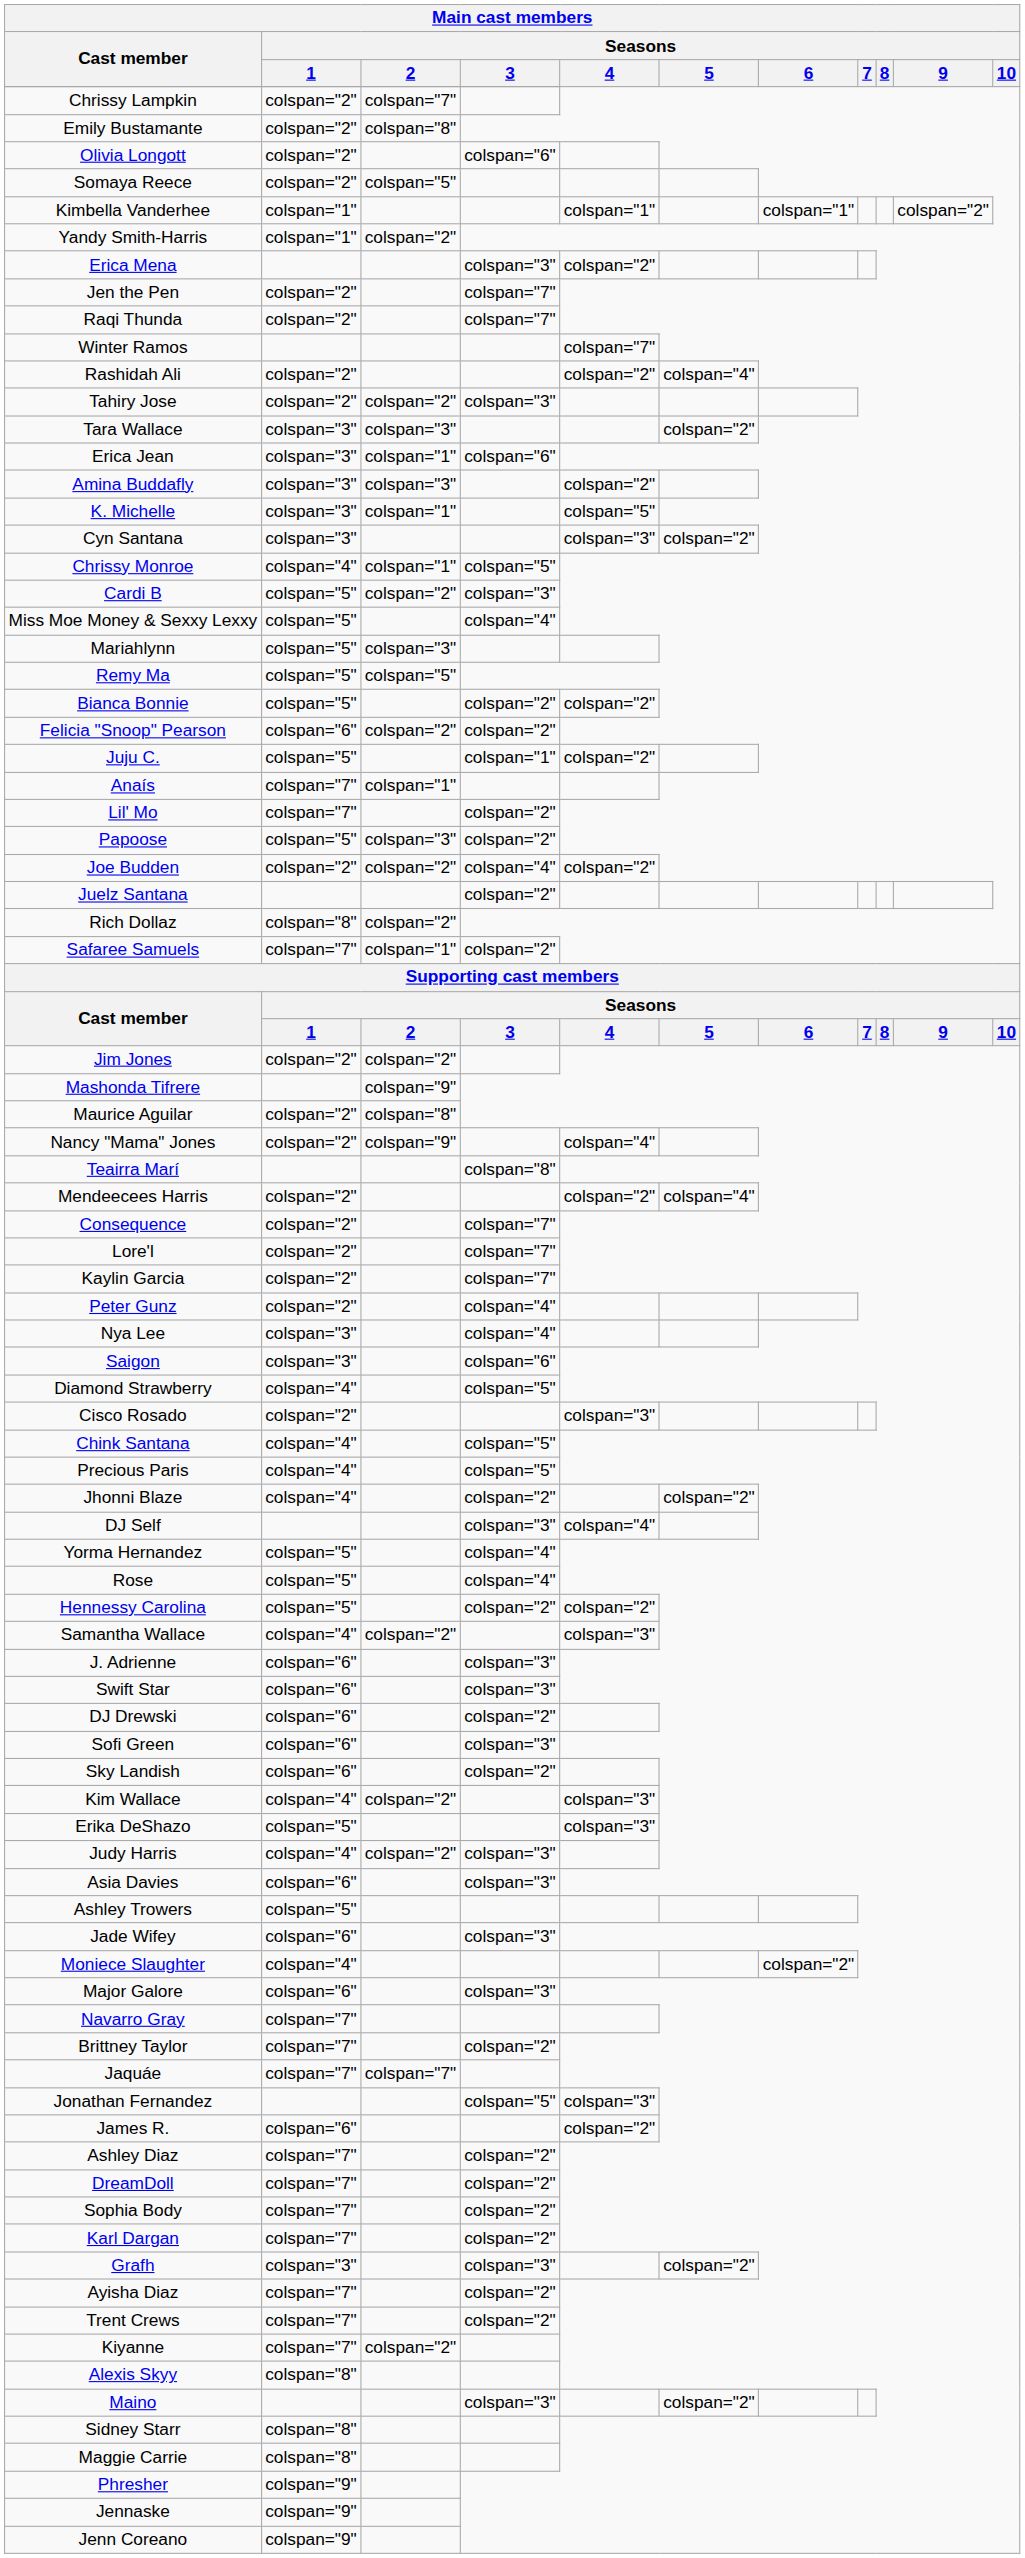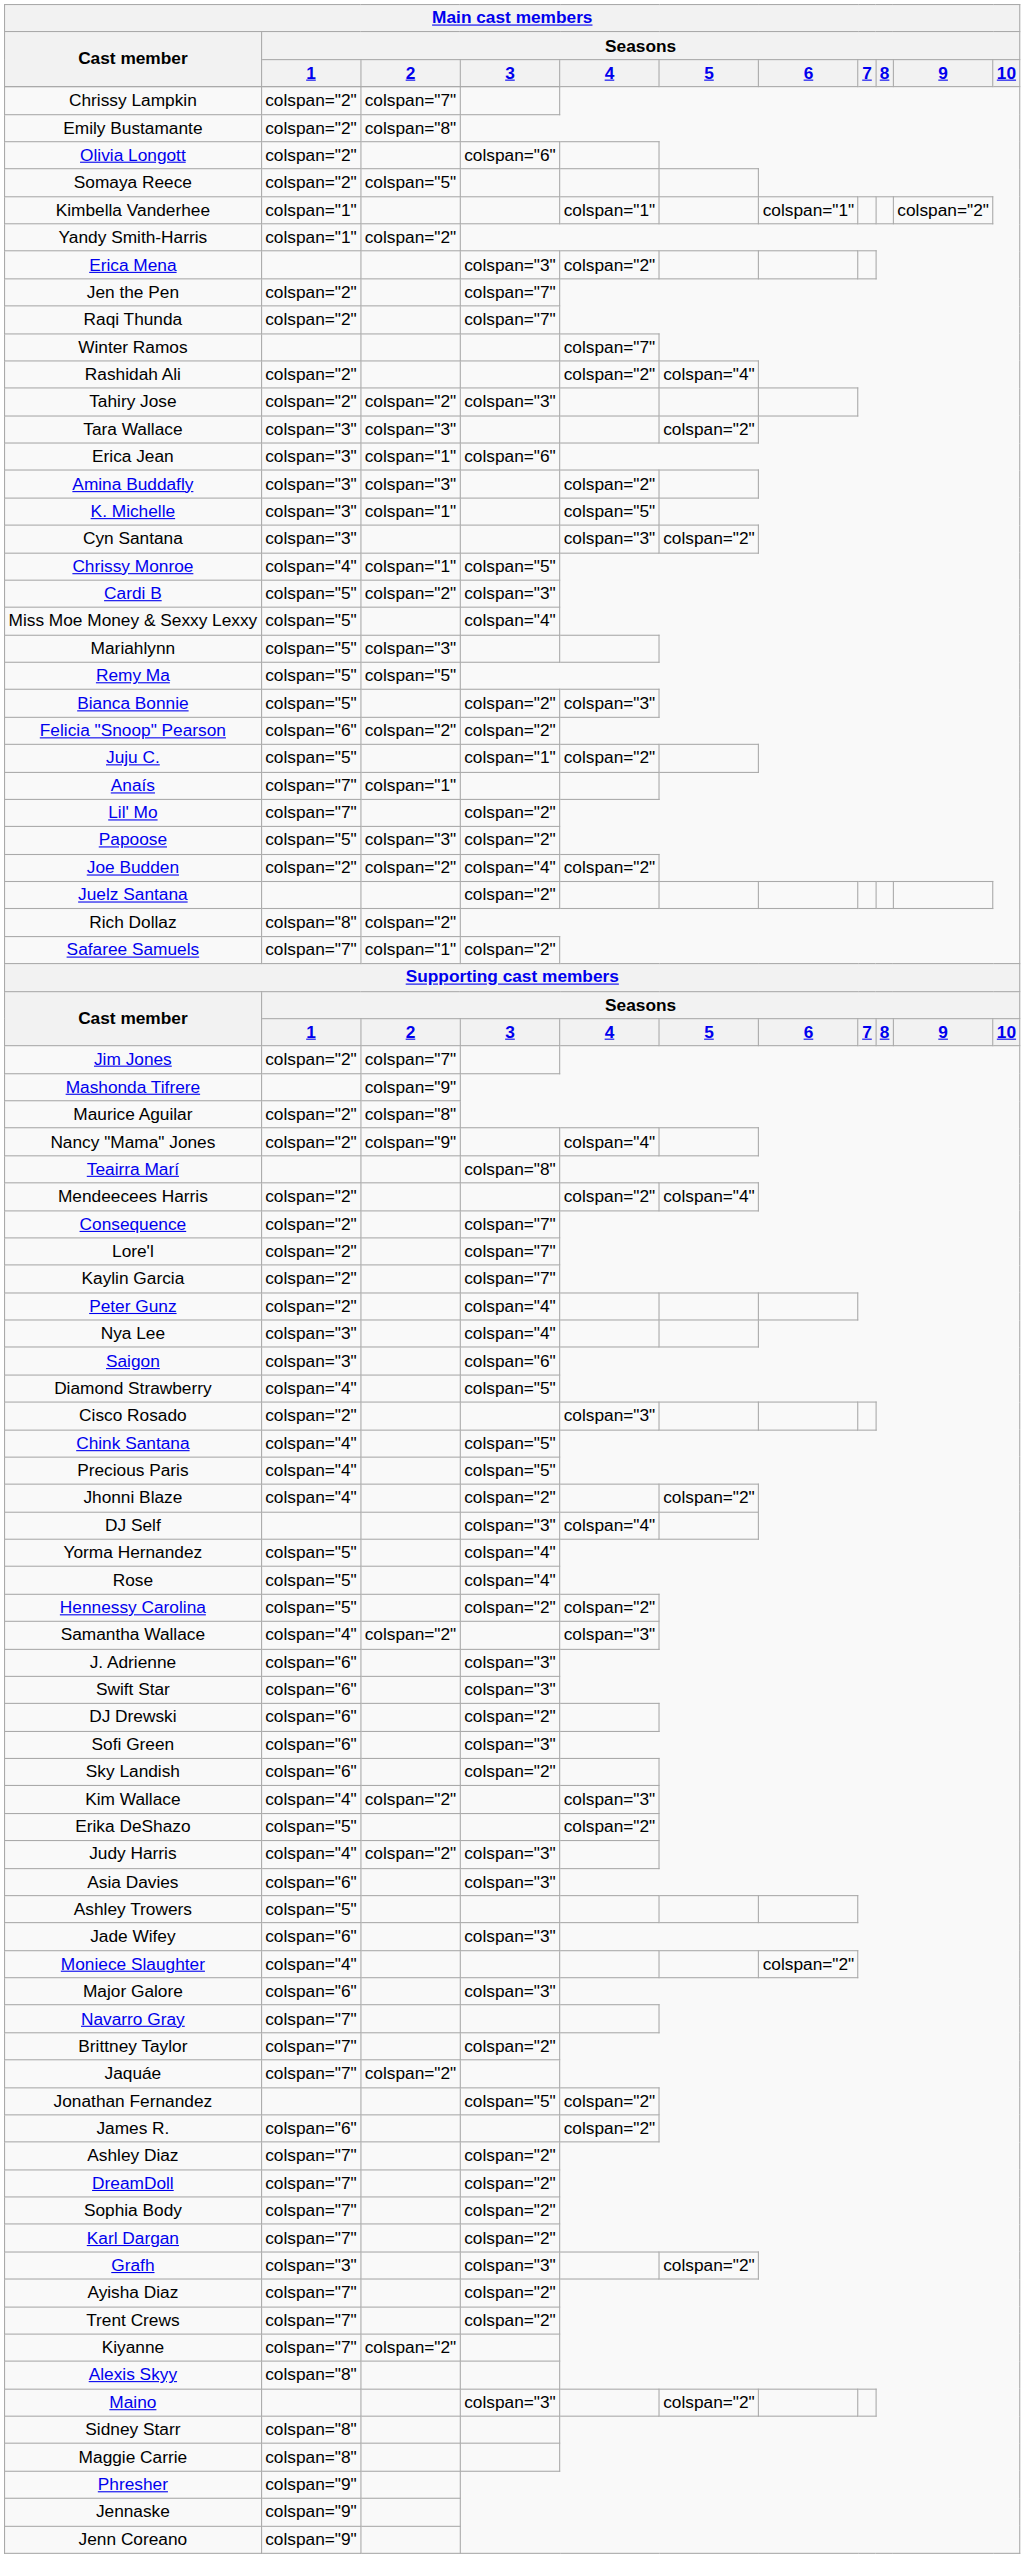Bianca Bonnie | Seasons / 4: colspan="2" -> colspan="3"
Jim Jones | Seasons / 2: colspan="2" -> colspan="7"
Erika DeShazo | Seasons / 4: colspan="3" -> colspan="2"
Jaquáe | Seasons / 2: colspan="7" -> colspan="2"
Jonathan Fernandez | Seasons / 4: colspan="3" -> colspan="2"
